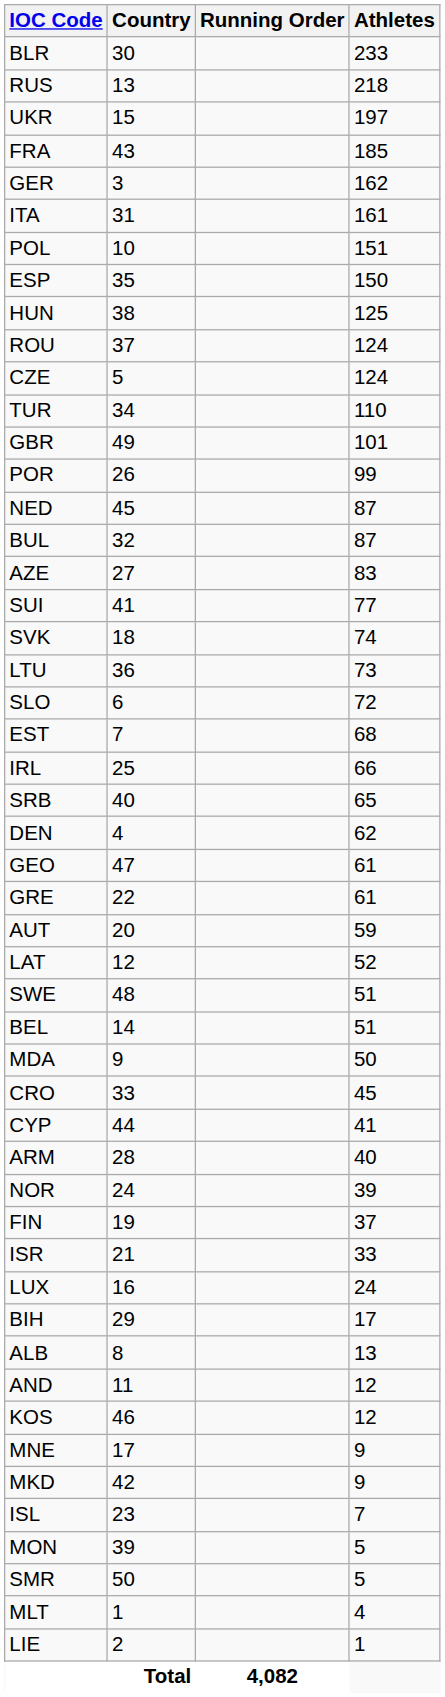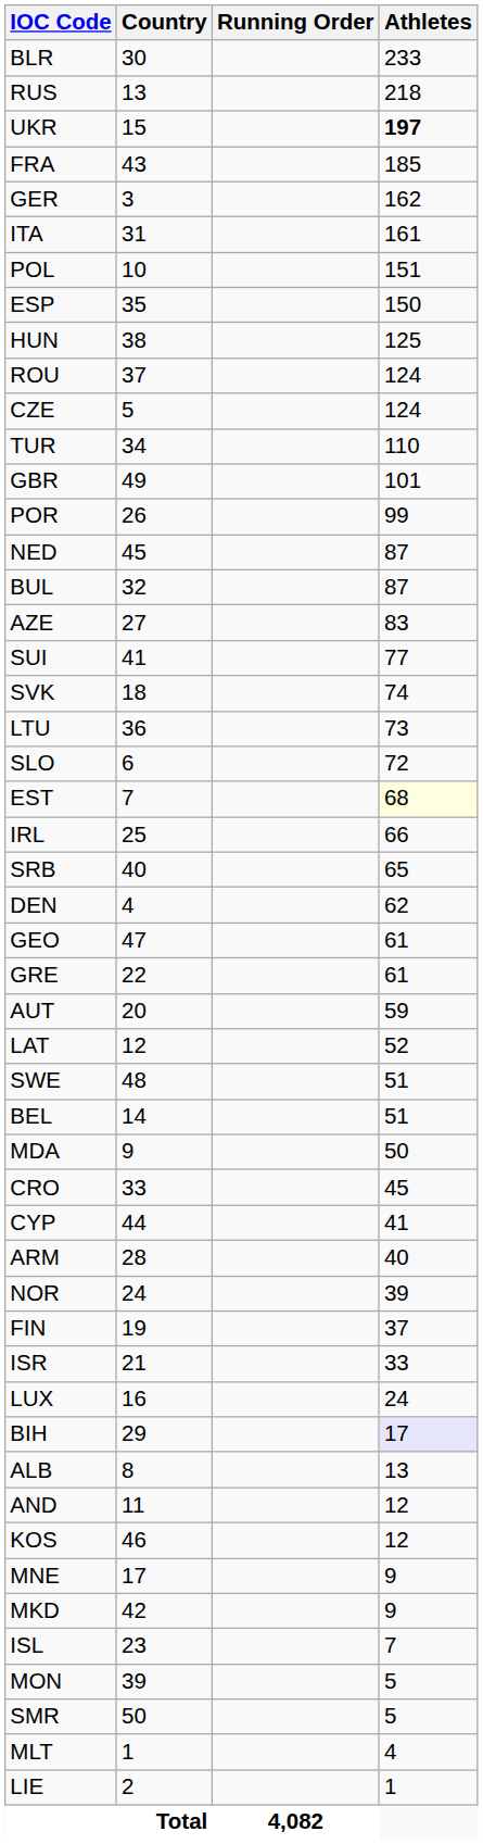UKR | Athletes: normal -> bold
EST | Athletes: no background -> lightyellow background
BIH | Athletes: no background -> lavender background
